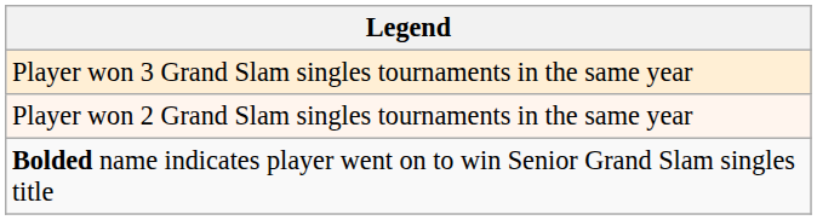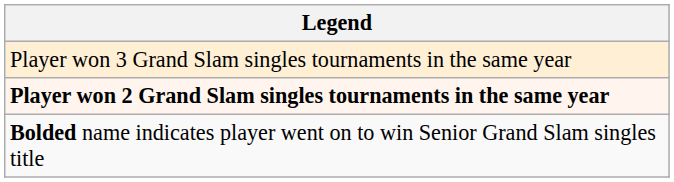row 3 | column 1: normal -> bold
